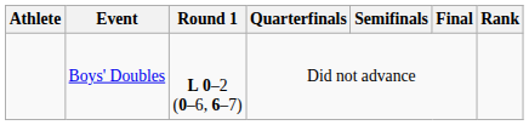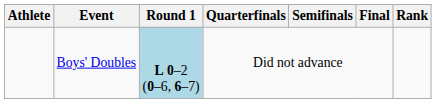Boys' Doubles | Round 1: no background -> lightblue background
